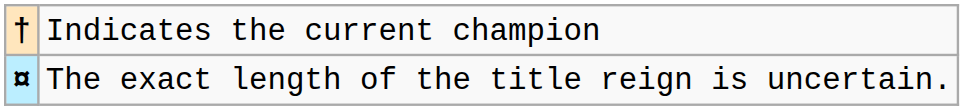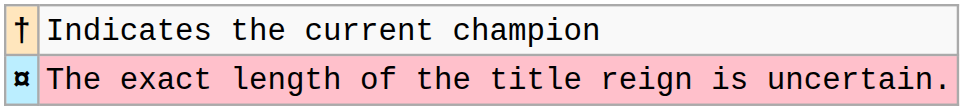¤ | column 2: no background -> pink background
